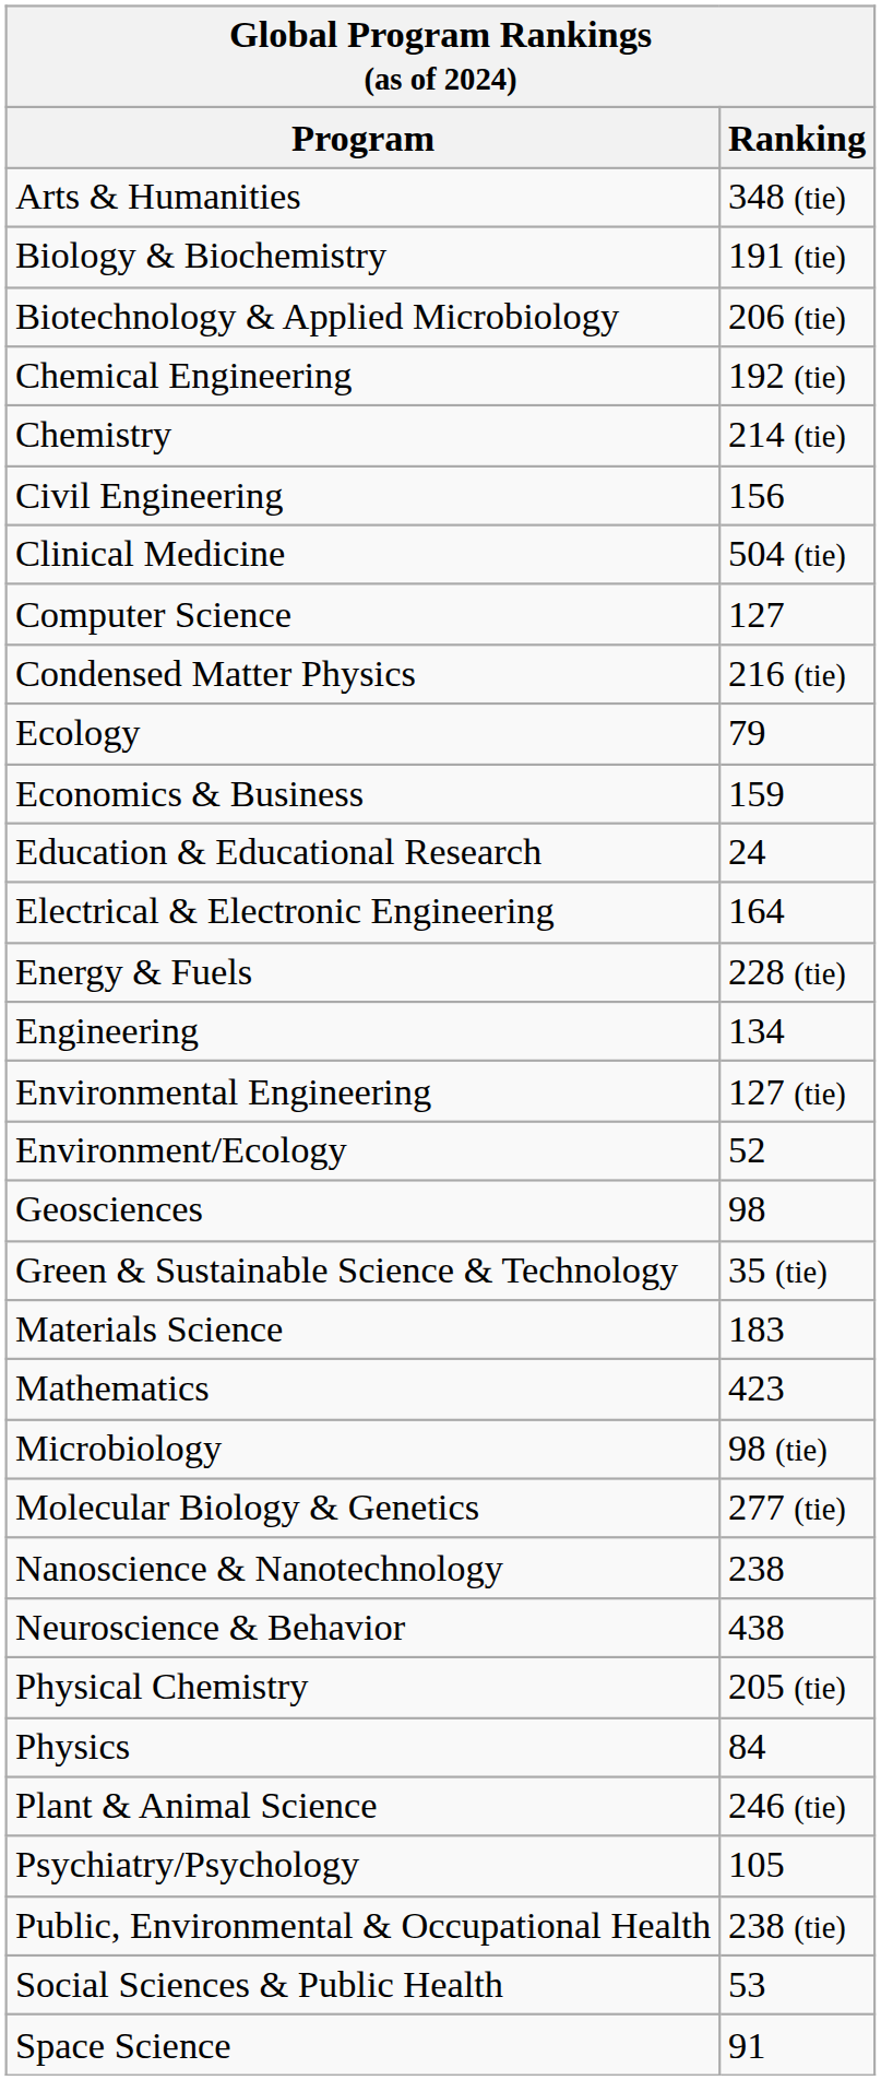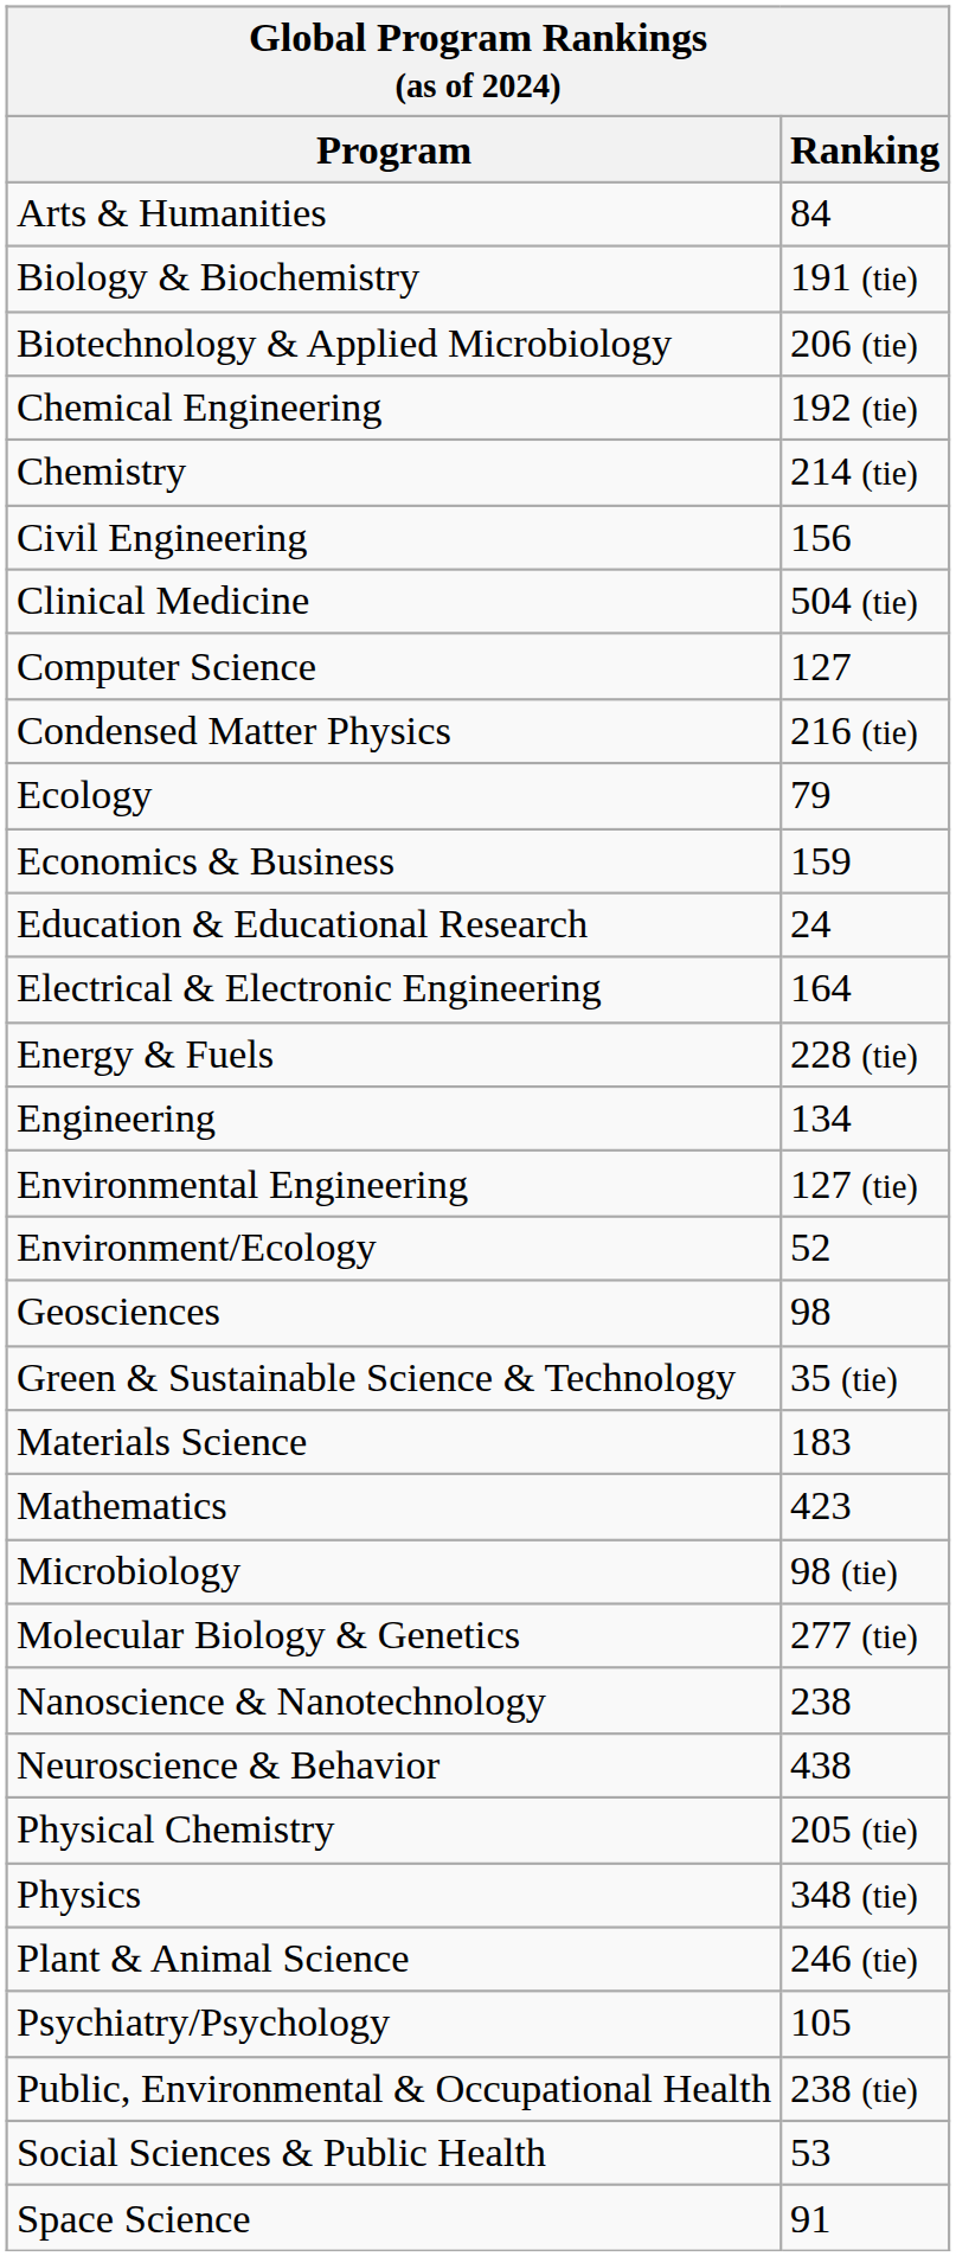Arts & Humanities | Ranking: 348 (tie) -> 84
Physics | Ranking: 84 -> 348 (tie)
